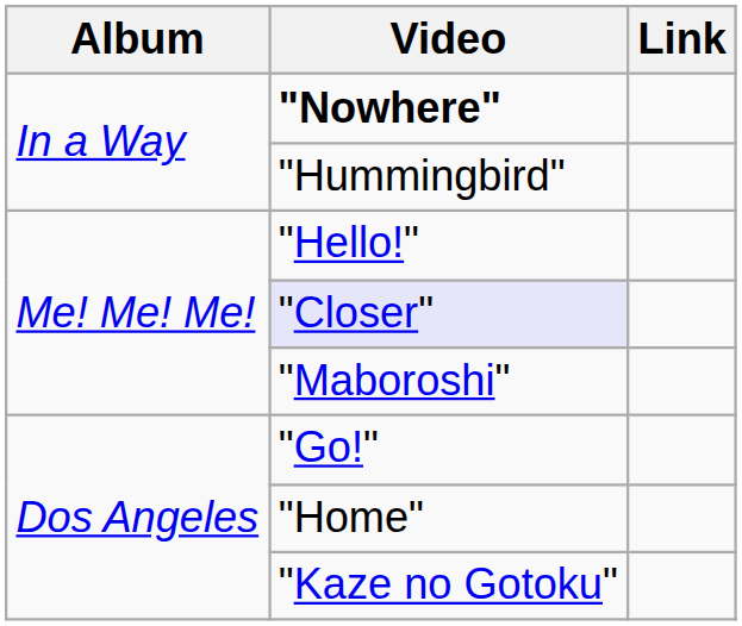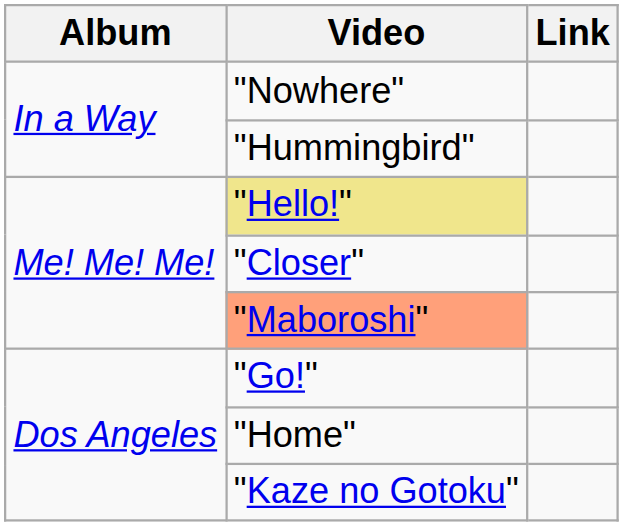"Nowhere" | Video: bold -> normal
"Hello!" | Video: no background -> khaki background
"Closer" | Video: lavender background -> no background
"Maboroshi" | Video: no background -> lightsalmon background
